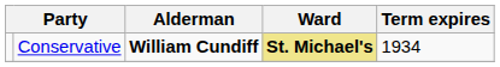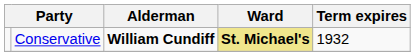Conservative | Term expires: 1934 -> 1932
